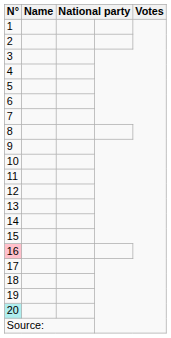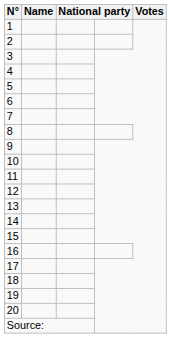16 | N°: pink background -> no background
20 | N°: paleturquoise background -> no background
